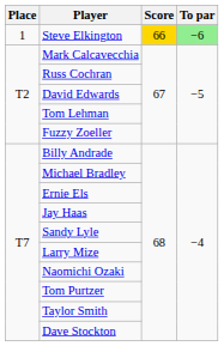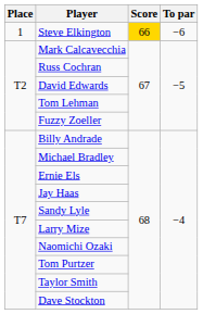Steve Elkington | To par: lightgreen background -> no background
